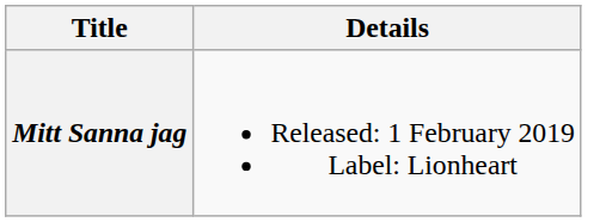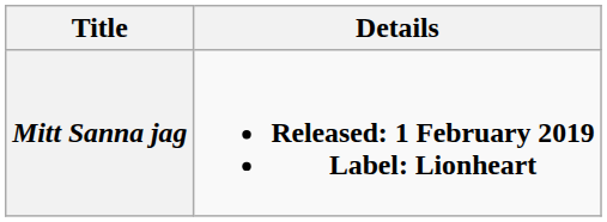Mitt Sanna jag | Details: normal -> bold
